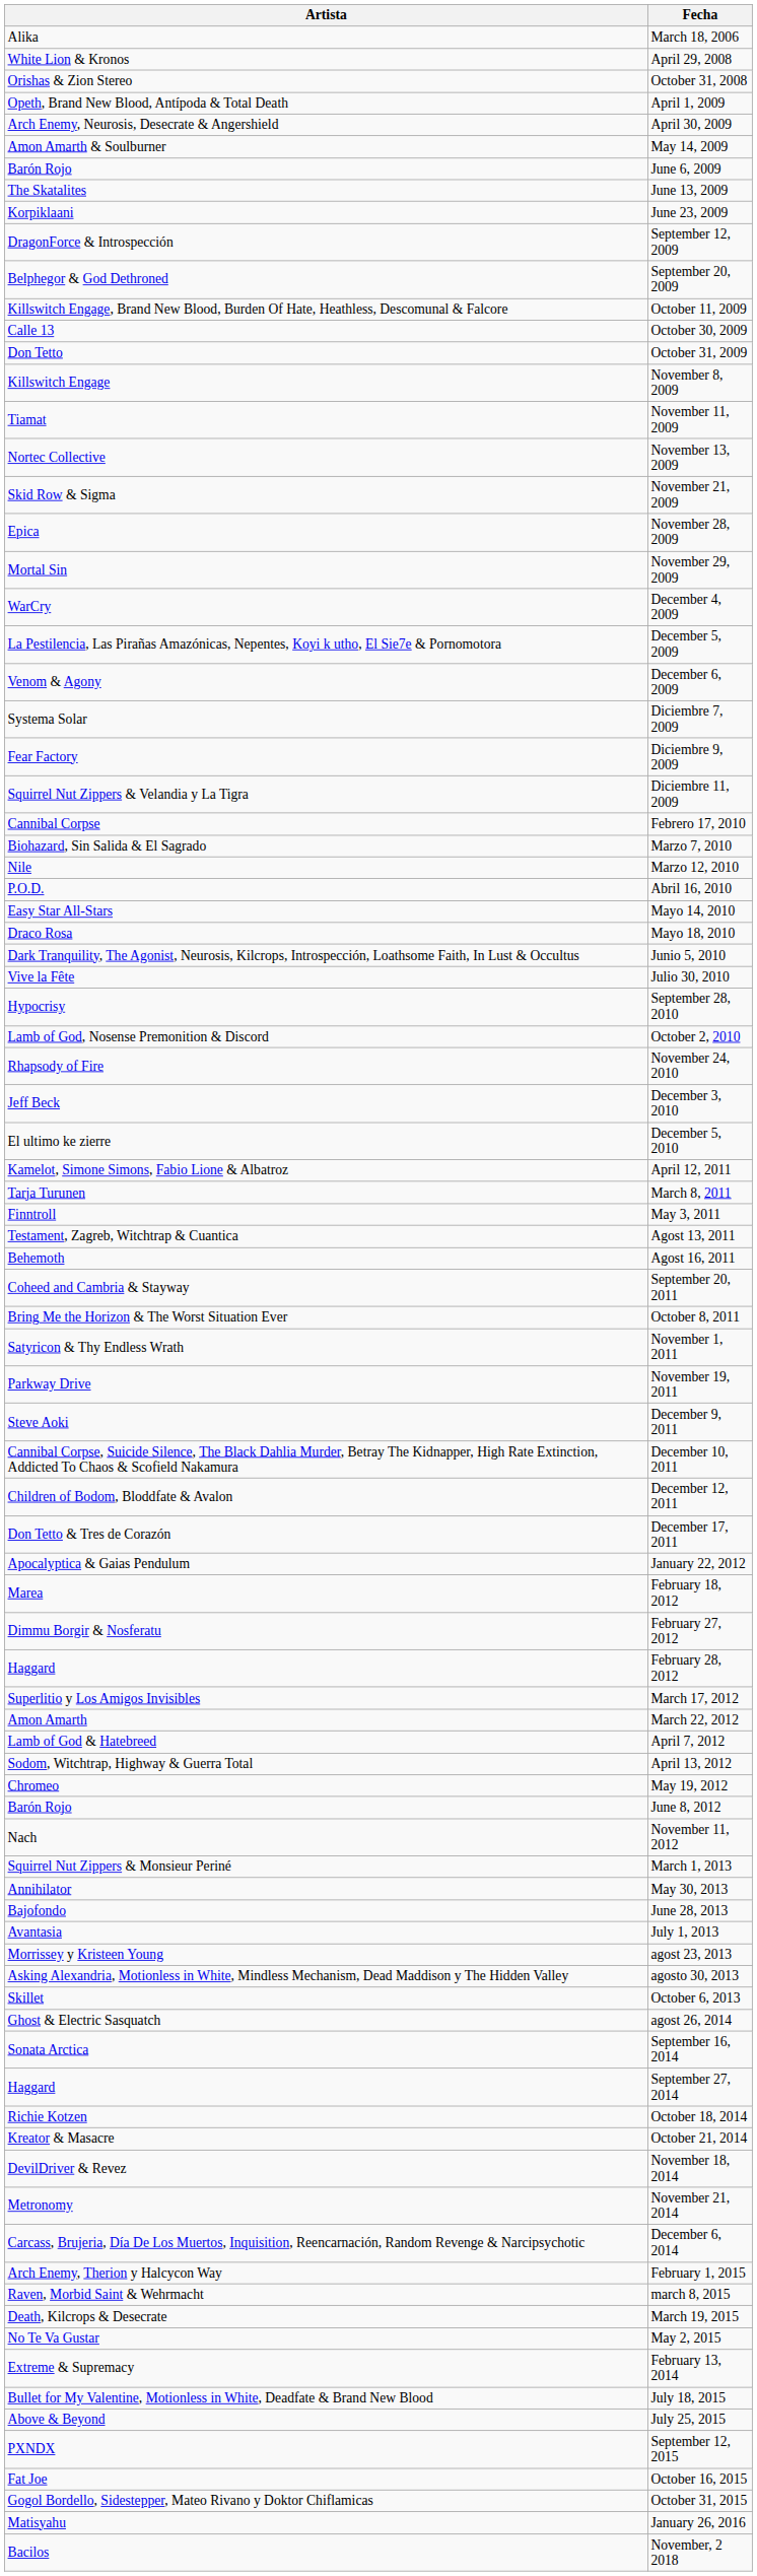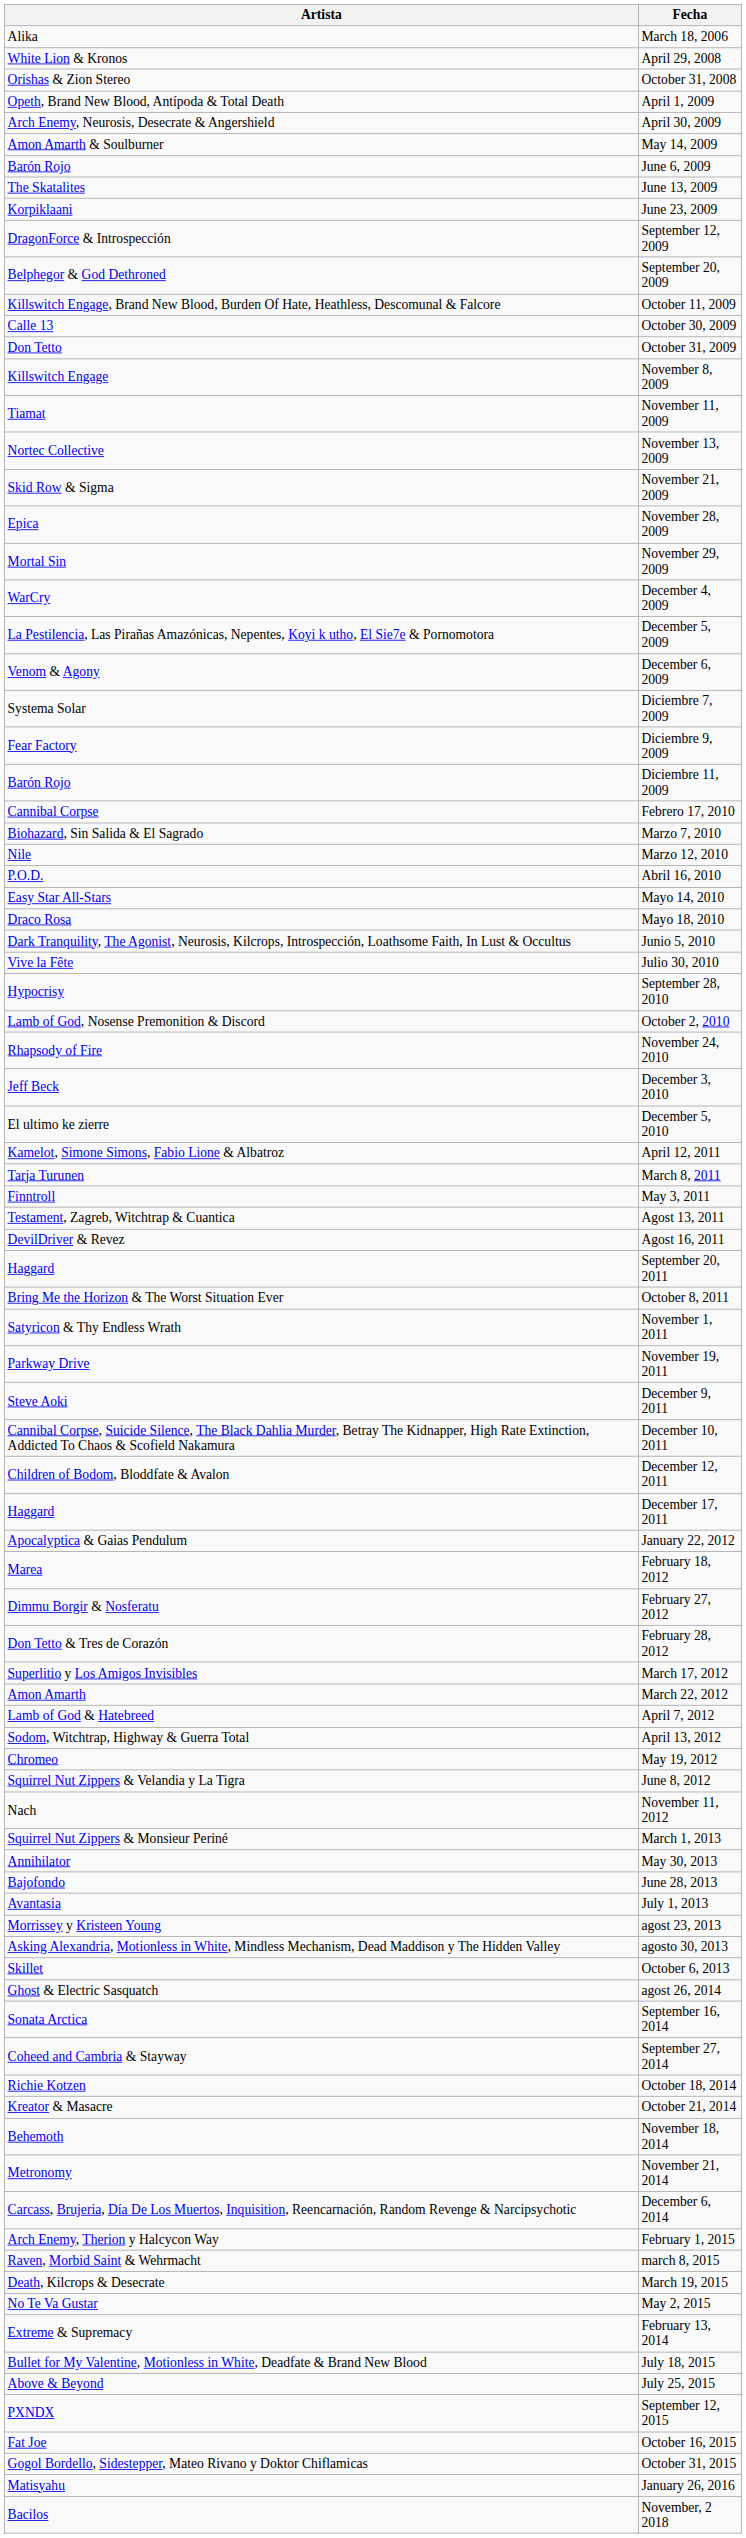Diciembre 11, 2009 | Artista: Squirrel Nut Zippers & Velandia y La Tigra -> Barón Rojo
Agost 16, 2011 | Artista: Behemoth -> DevilDriver & Revez
September 20, 2011 | Artista: Coheed and Cambria & Stayway -> Haggard
December 17, 2011 | Artista: Don Tetto & Tres de Corazón -> Haggard
February 28, 2012 | Artista: Haggard -> Don Tetto & Tres de Corazón
June 8, 2012 | Artista: Barón Rojo -> Squirrel Nut Zippers & Velandia y La Tigra
September 27, 2014 | Artista: Haggard -> Coheed and Cambria & Stayway
November 18, 2014 | Artista: DevilDriver & Revez -> Behemoth
